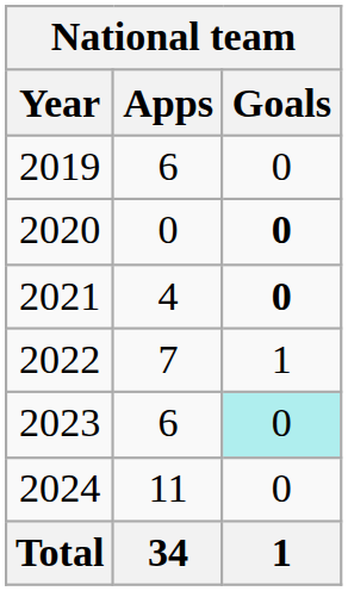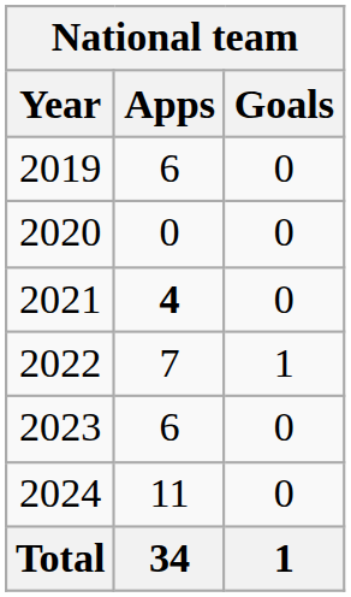2020 | Goals: bold -> normal
2021 | Apps: normal -> bold
2021 | Goals: bold -> normal
2023 | Goals: paleturquoise background -> no background
